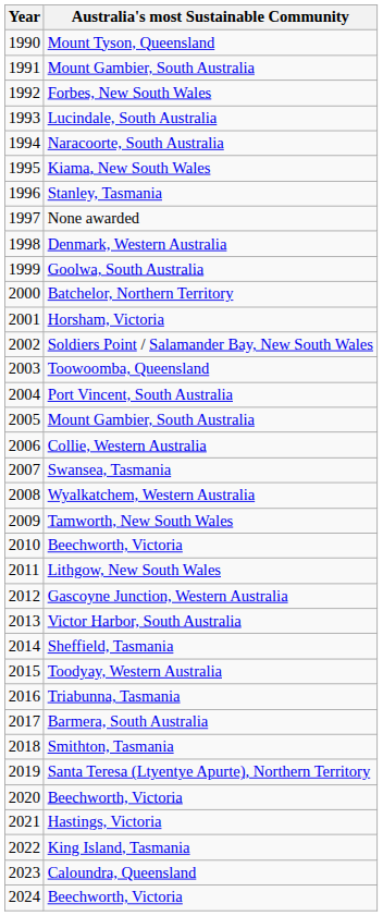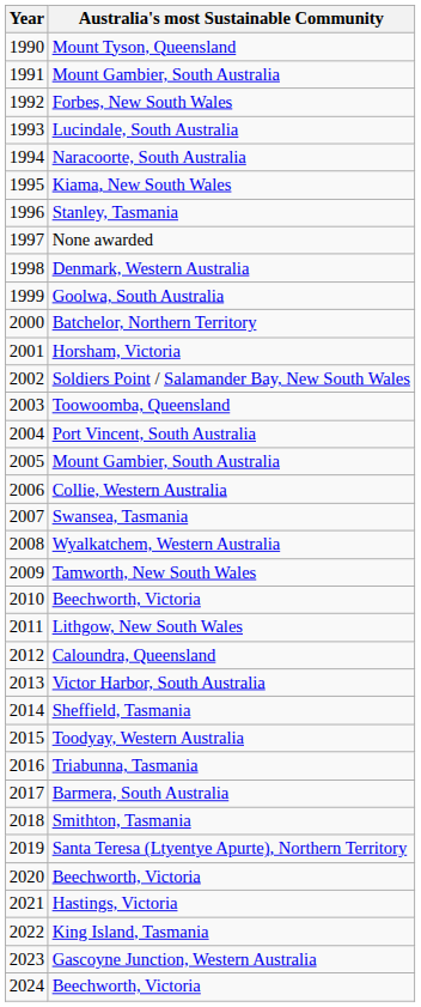row 24 | Australia's most Sustainable Community: Gascoyne Junction, Western Australia -> Caloundra, Queensland
row 35 | Australia's most Sustainable Community: Caloundra, Queensland -> Gascoyne Junction, Western Australia
